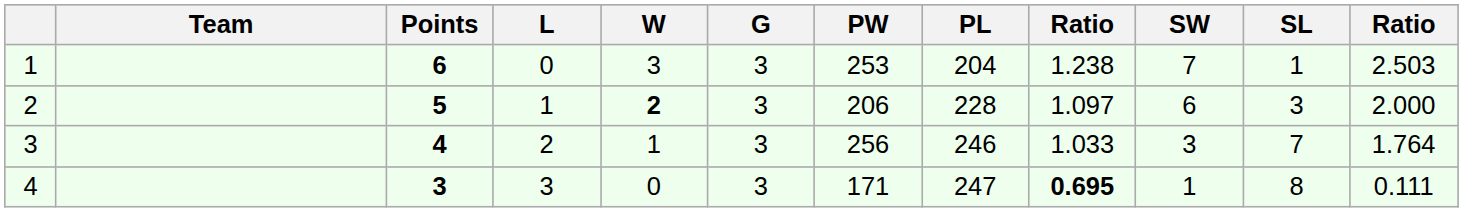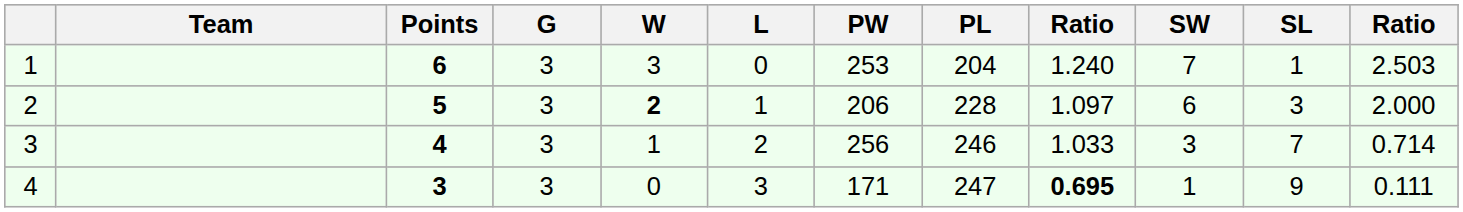columns swapped: G <-> L
row 2 | column 9: 1.238 -> 1.240
row 4 | column 12: 1.764 -> 0.714
row 5 | SL: 8 -> 9
